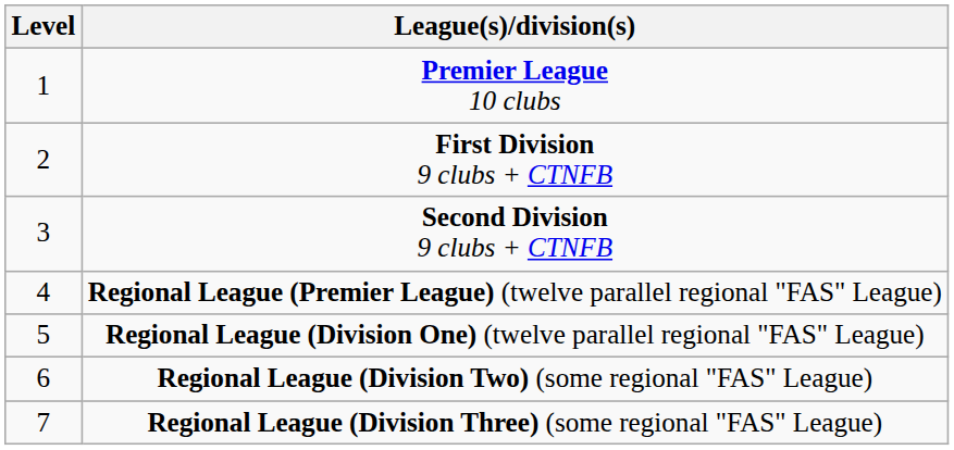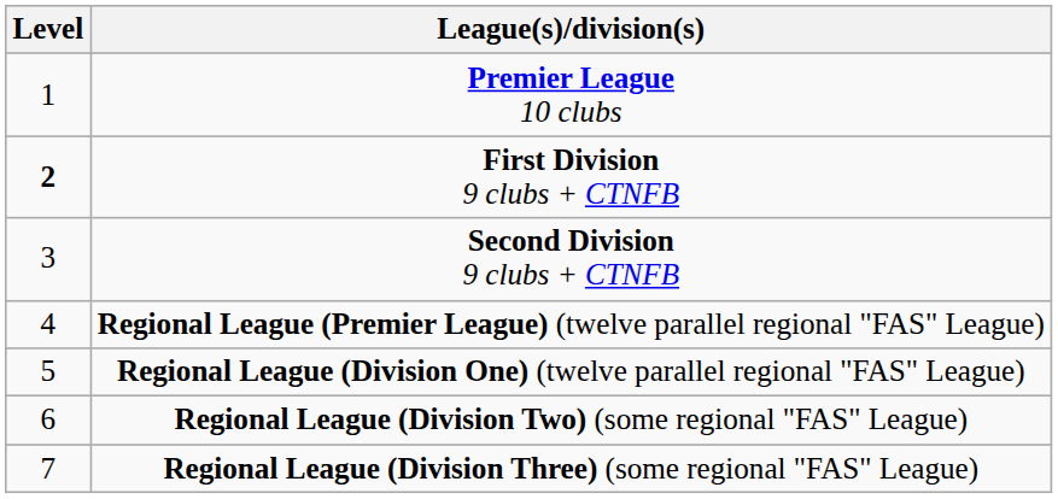First Division 9 clubs + CTNFB | Level: normal -> bold
